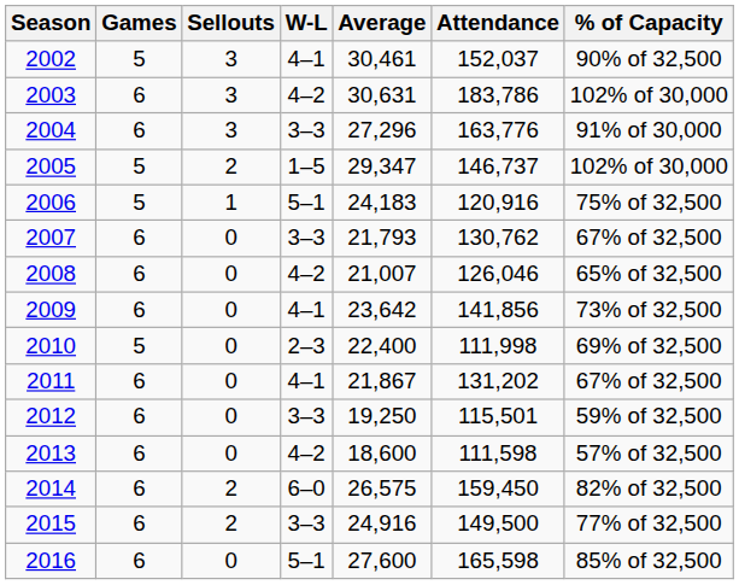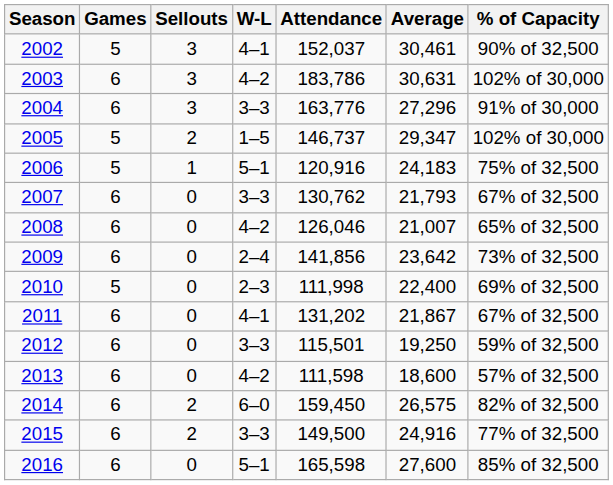columns swapped: Attendance <-> Average
2009 | W-L: 4–1 -> 2–4
